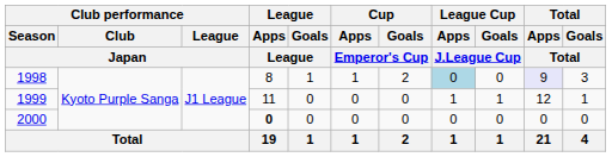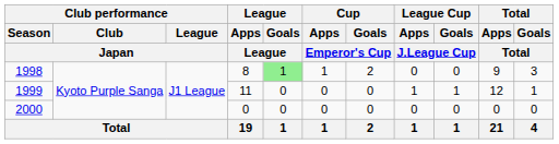1998 | League / Goals / League: no background -> lightgreen background
1998 | League Cup / Apps / J.League Cup: lightblue background -> no background
1998 | Total / Apps / Total: lavender background -> no background
2000 | League / Apps / League: bold -> normal
